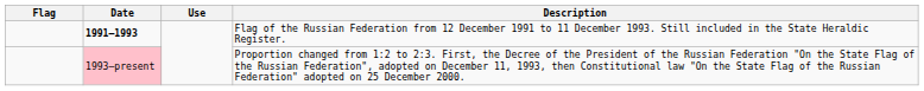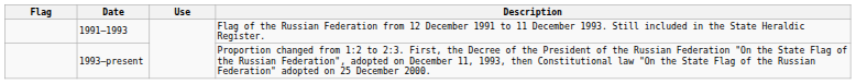1991–1993 | Date: bold -> normal
1993–present | Date: pink background -> no background
